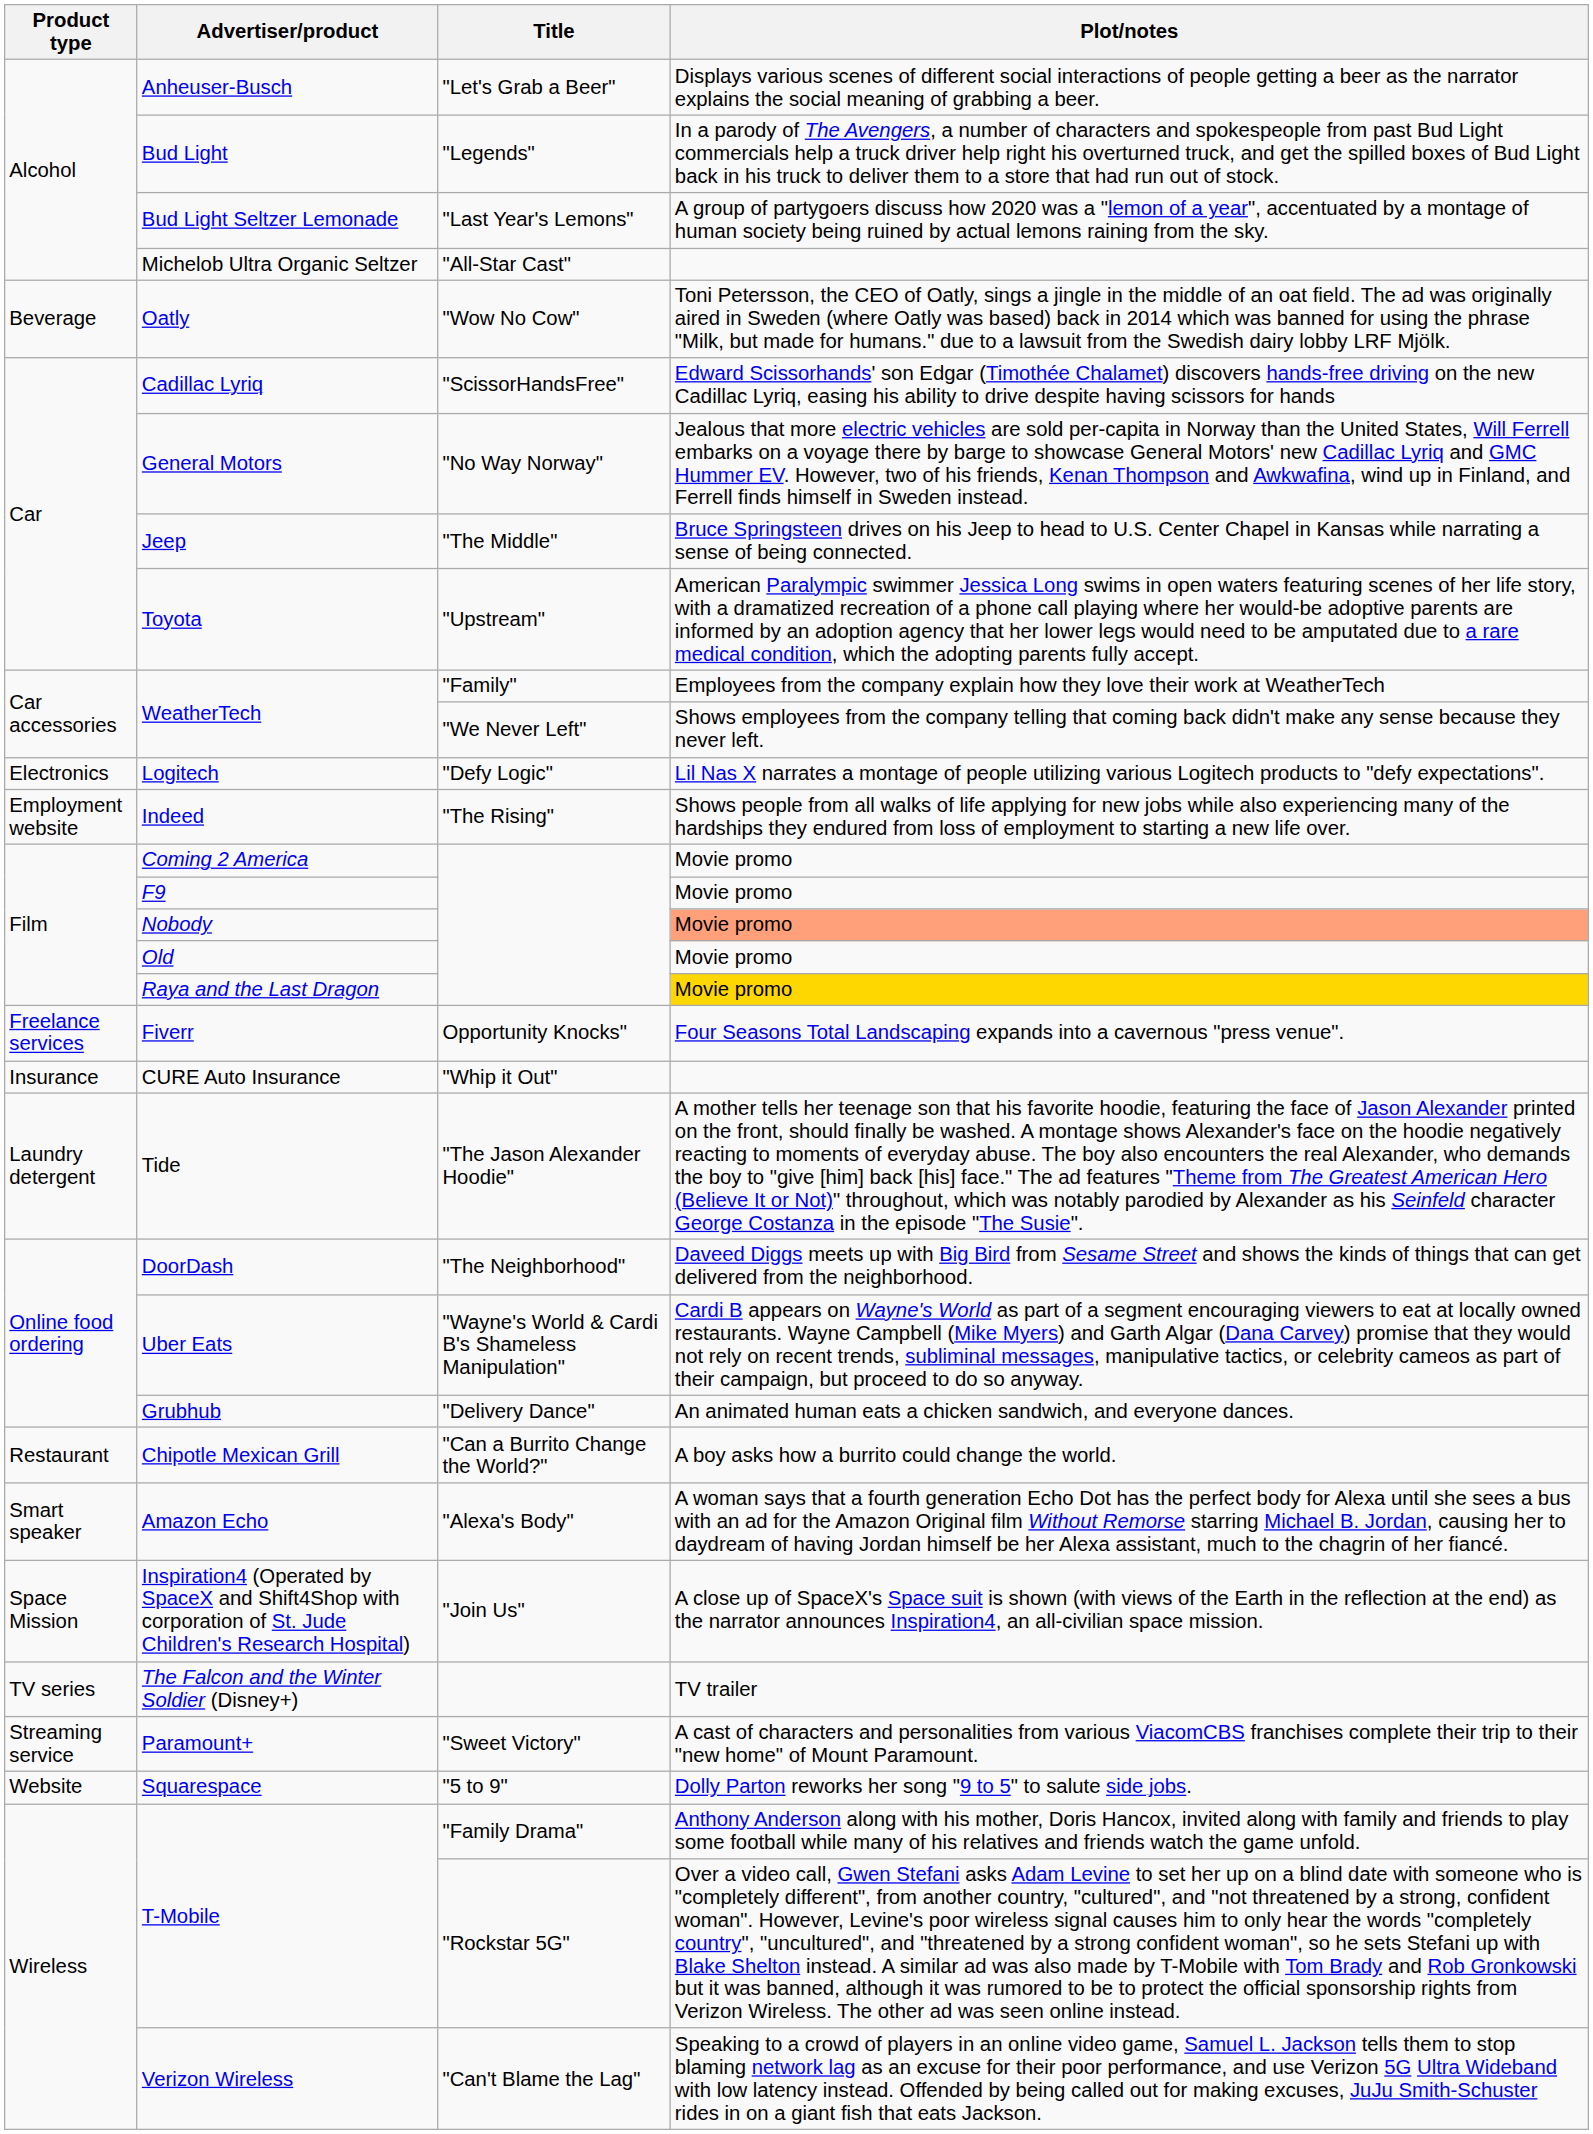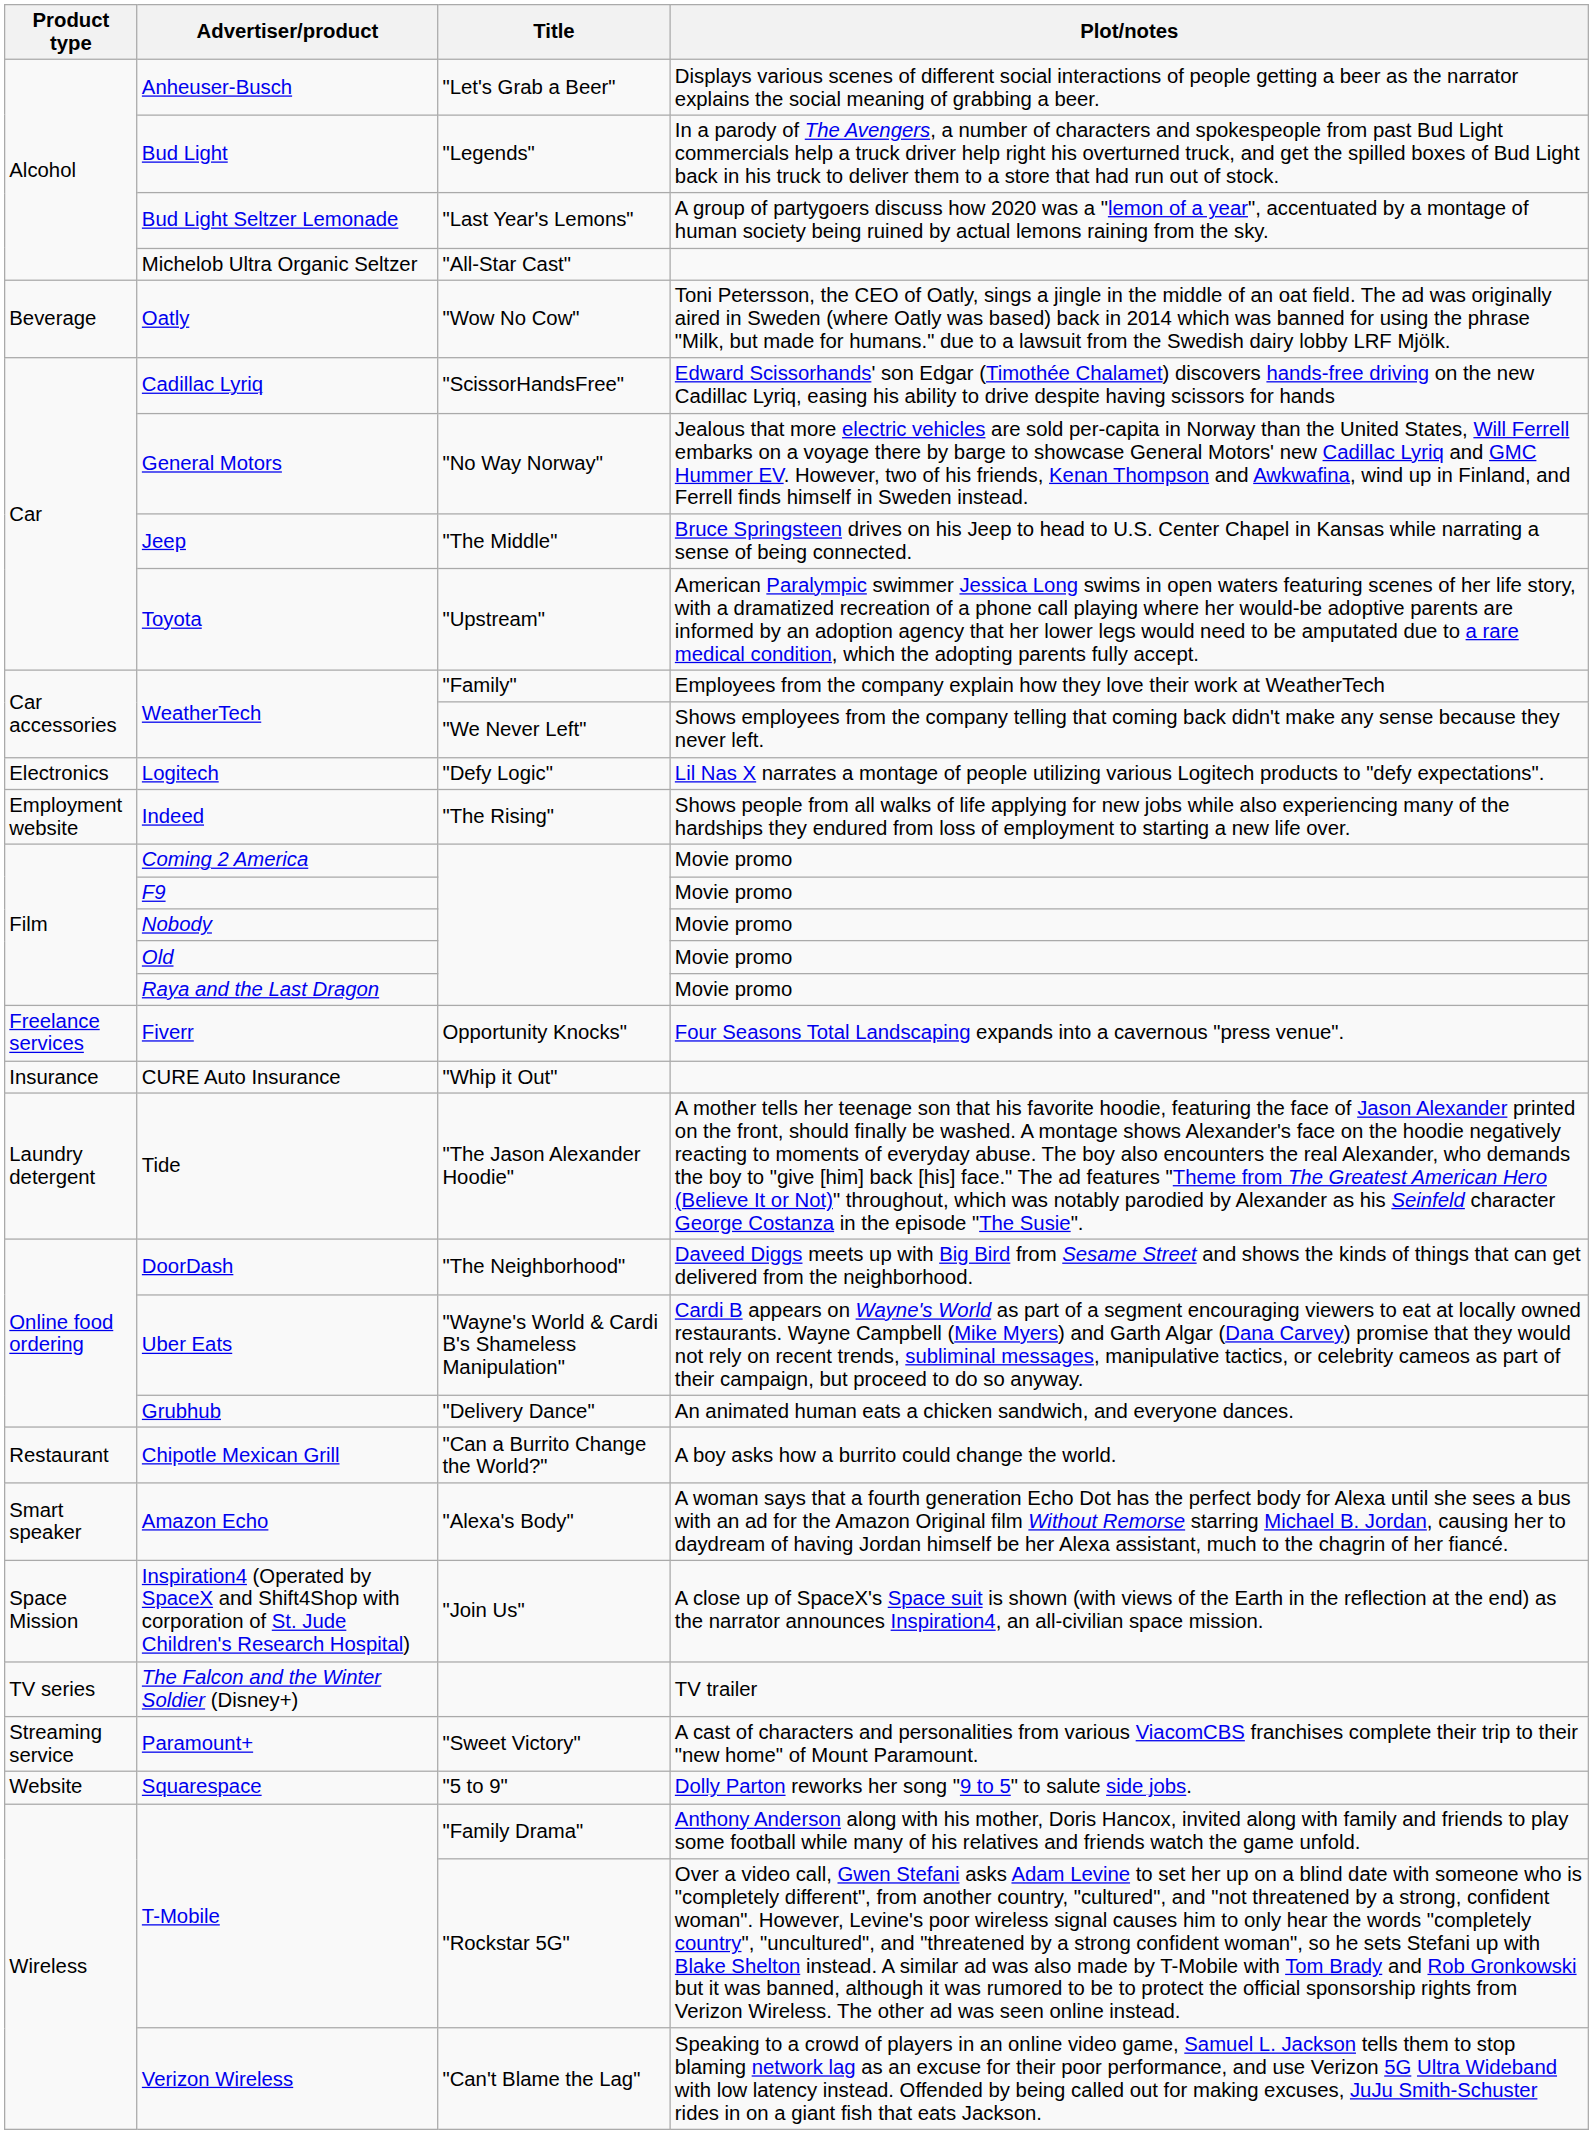Nobody | Plot/notes: lightsalmon background -> no background
Raya and the Last Dragon | Plot/notes: gold background -> no background
